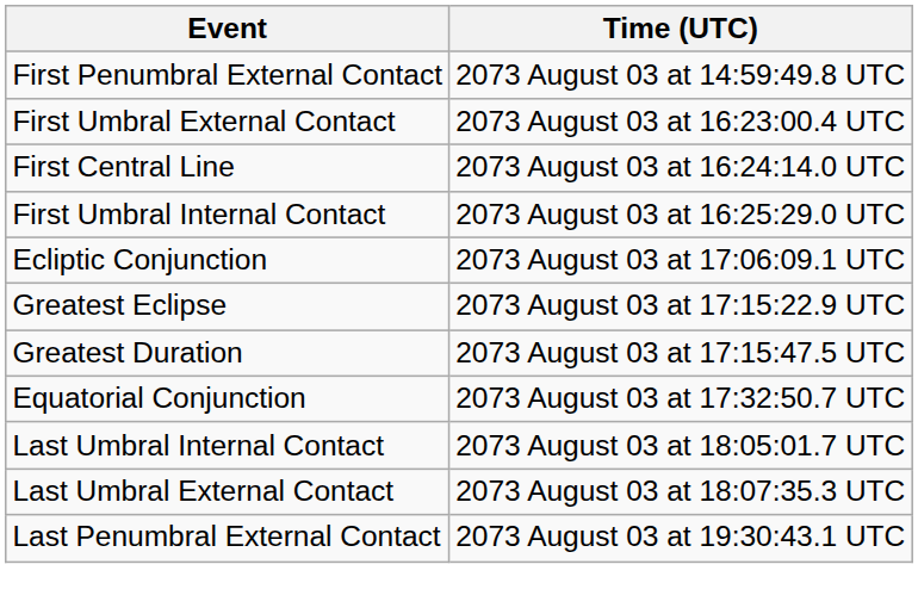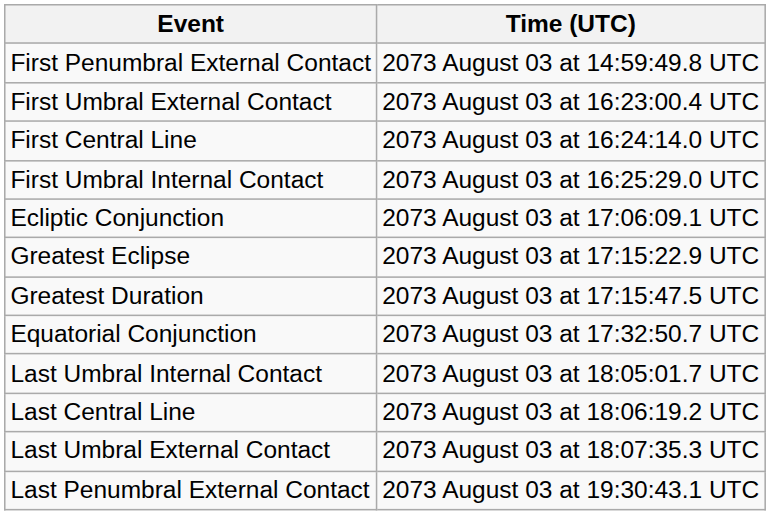+ row: Last Central Line | 2073 August 03 at 18:06:19.2 UTC
